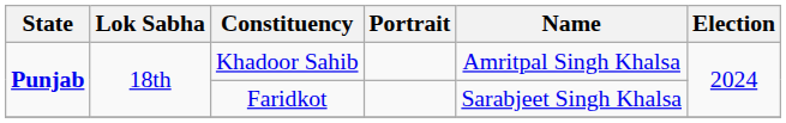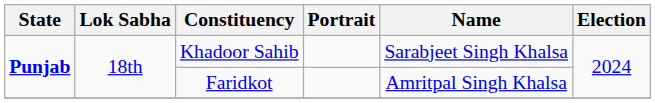Khadoor Sahib | Name: Amritpal Singh Khalsa -> Sarabjeet Singh Khalsa
Faridkot | Name: Sarabjeet Singh Khalsa -> Amritpal Singh Khalsa
